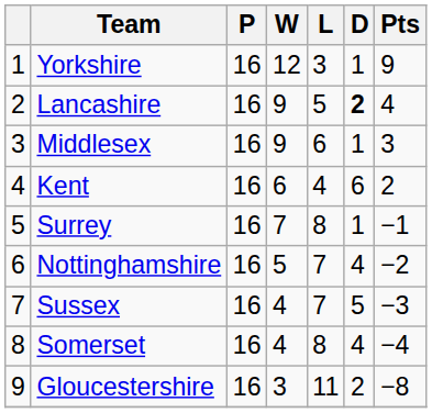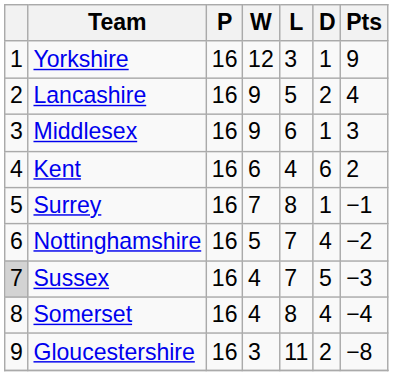Lancashire | D: bold -> normal
Sussex | column 1: no background -> lightgrey background
